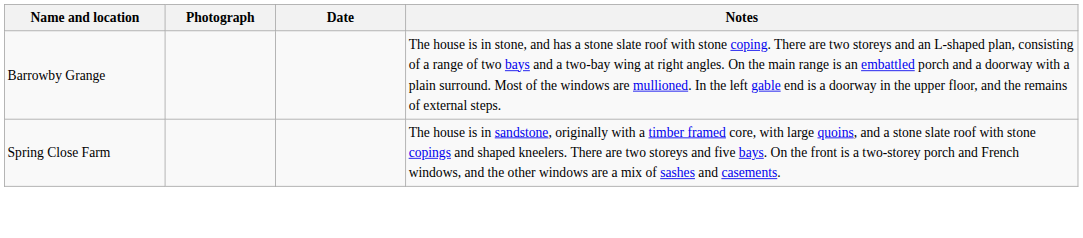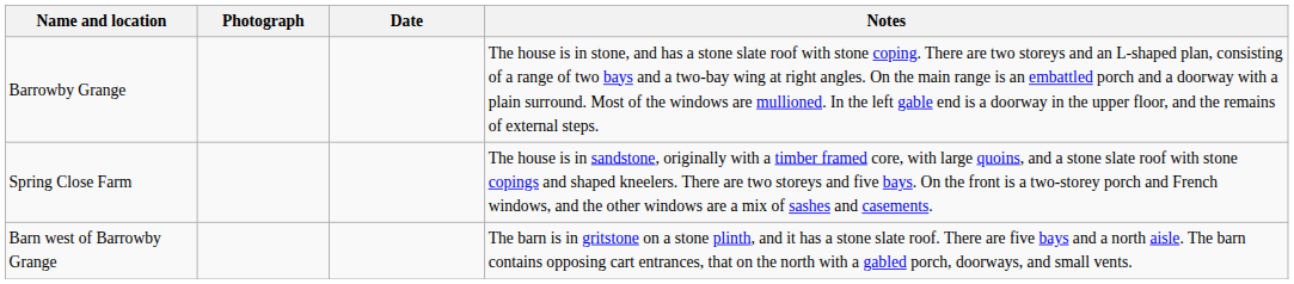+ row: Barn west of Barrowby Grange | The barn is in gritstone on a stone plinth, and it has a stone slate roof. There are five bays and a north aisle. The barn contains opposing cart entrances, that on the north with a gabled porch, doorways, and small vents.
